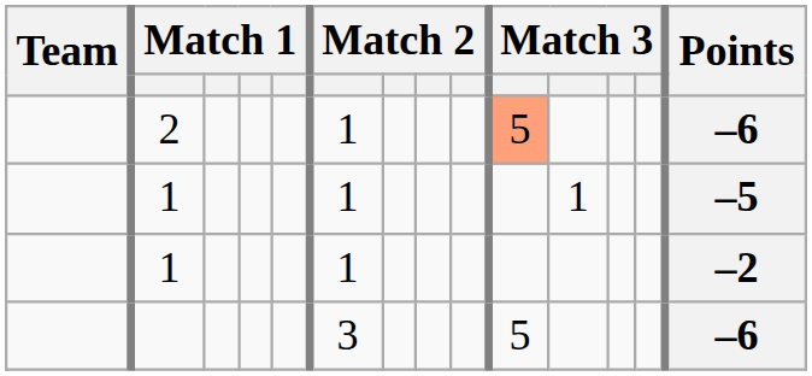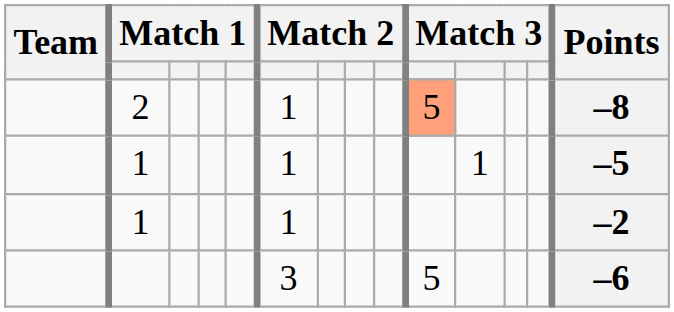row 3 | Points: –6 -> –8
